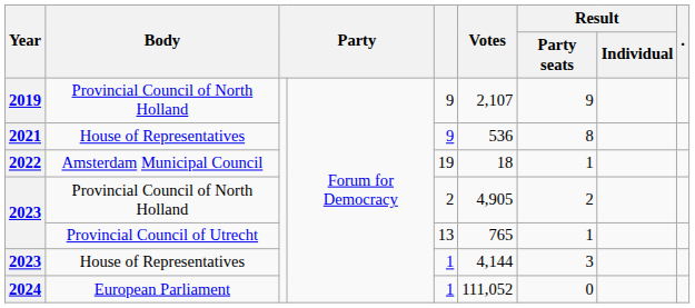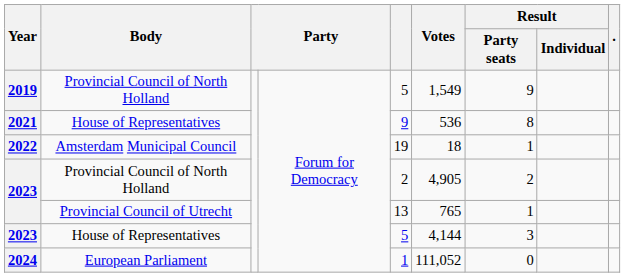2019 | column 5: 9 -> 5
2019 | Votes: 2,107 -> 1,549
2023 / House of Representatives | column 5: 1 -> 5
